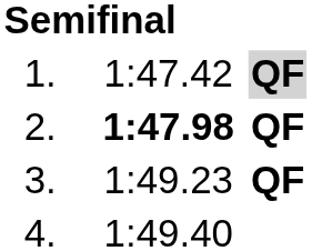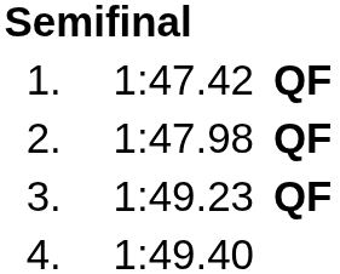1. | column 3: lightgrey background -> no background
2. | column 2: bold -> normal
